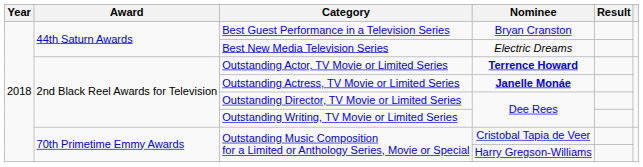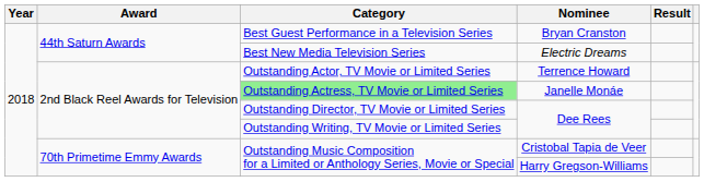Outstanding Actor, TV Movie or Limited Series | Nominee: bold -> normal
Outstanding Actress, TV Movie or Limited Series | Category: no background -> lightgreen background
Outstanding Actress, TV Movie or Limited Series | Nominee: bold -> normal
